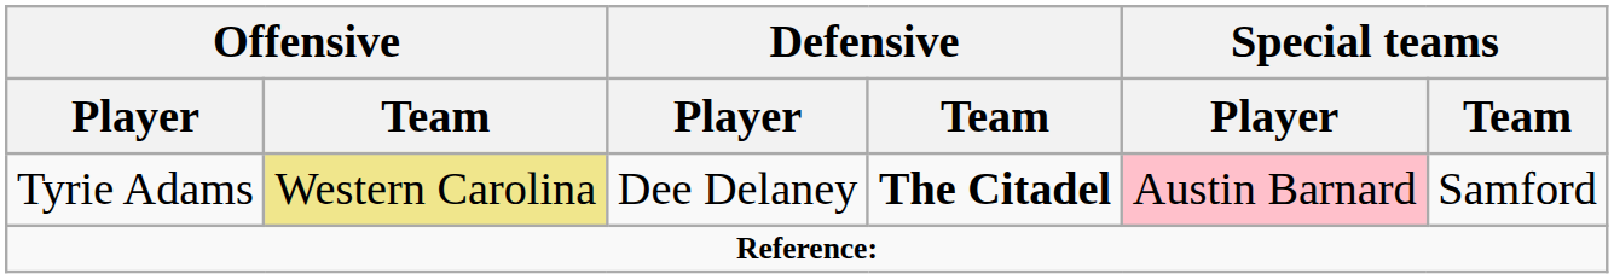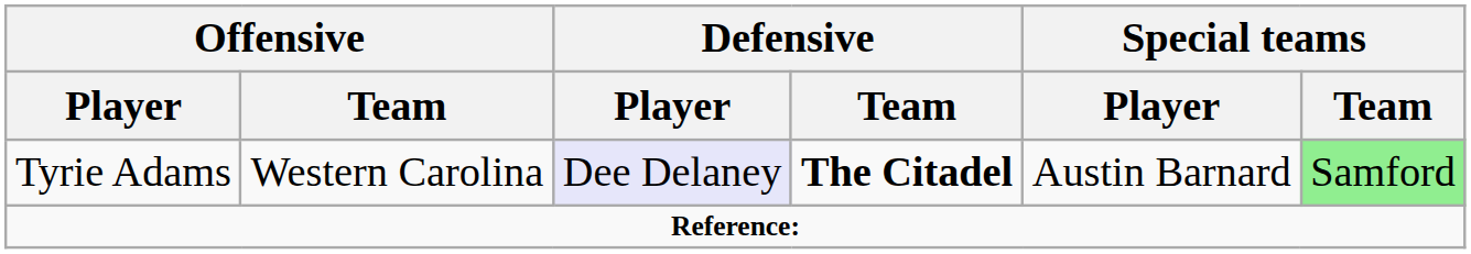Tyrie Adams | Offensive / Team: khaki background -> no background
Tyrie Adams | Defensive / Player: no background -> lavender background
Tyrie Adams | Special teams / Player: pink background -> no background
Tyrie Adams | Special teams / Team: no background -> lightgreen background
